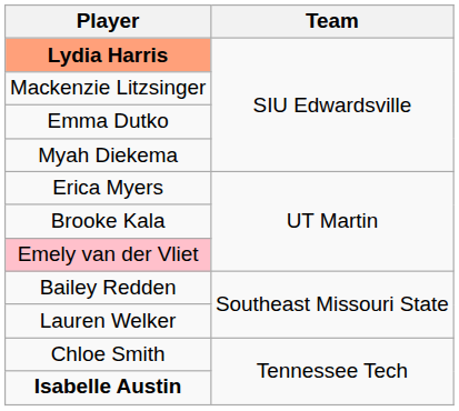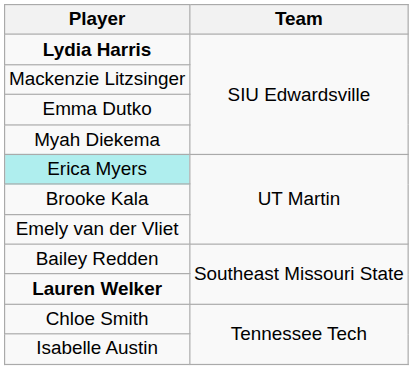Lydia Harris | Player: lightsalmon background -> no background
Erica Myers | Player: no background -> paleturquoise background
Emely van der Vliet | Player: pink background -> no background
Lauren Welker | Player: normal -> bold
Isabelle Austin | Player: bold -> normal
